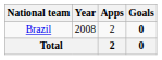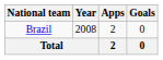Brazil | Goals: bold -> normal
